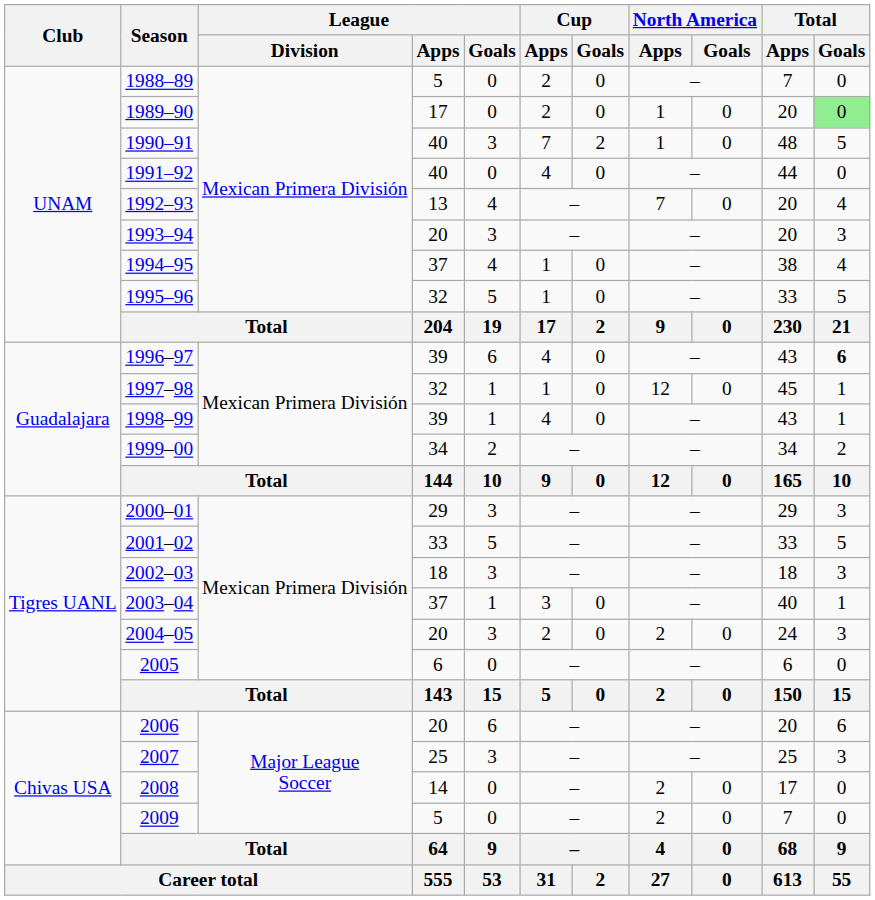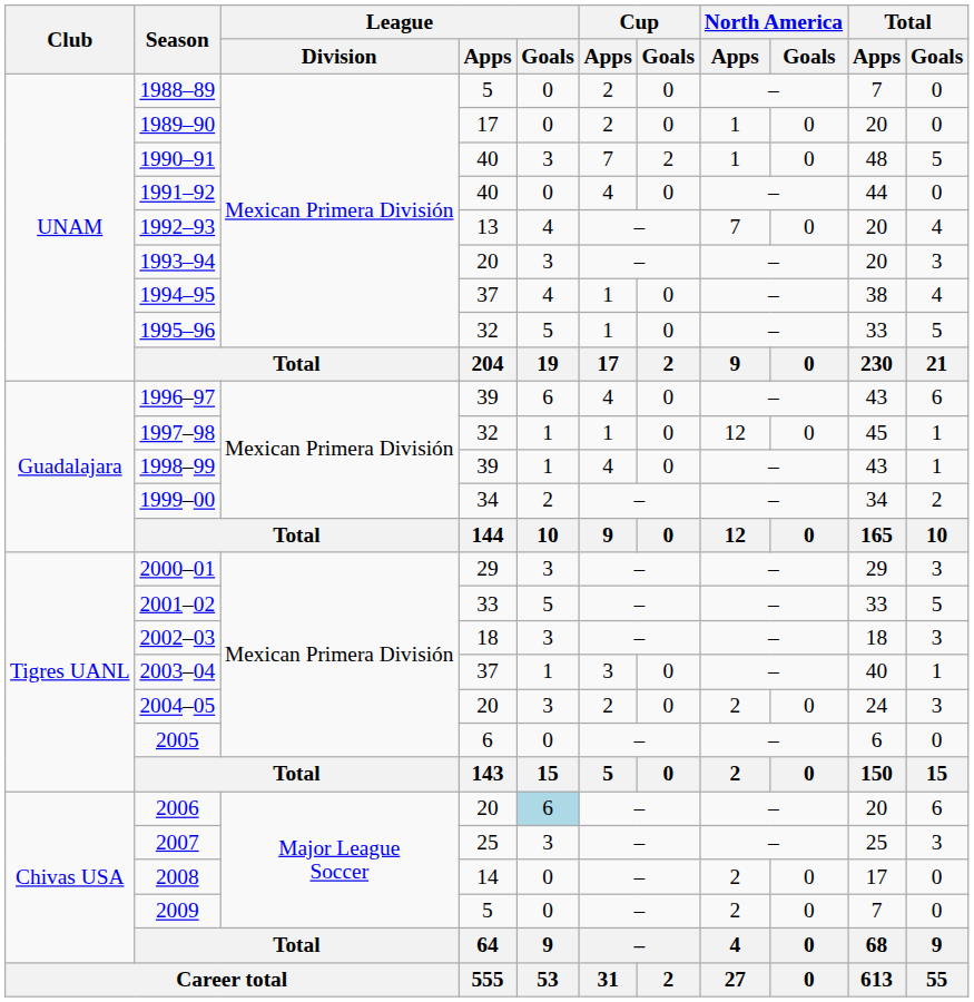1989–90 | Total / Goals: lightgreen background -> no background
1996–97 | Total / Goals: bold -> normal
2006 | League / Goals: no background -> lightblue background
